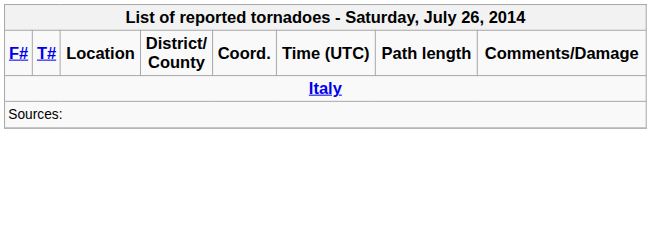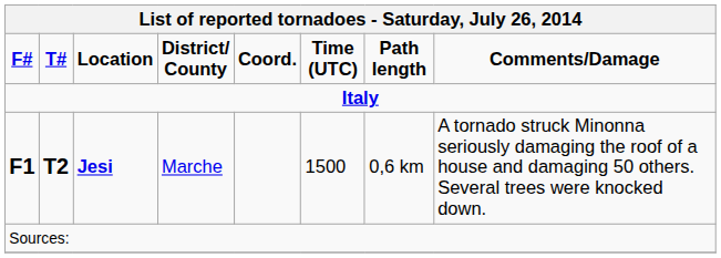+ row: F1 | T2 | Jesi | Marche | 1500 | 0,6 km | A tornado struck Minonna seriously damaging the roof of a house and damaging 50 others. Several trees were knocked down.
